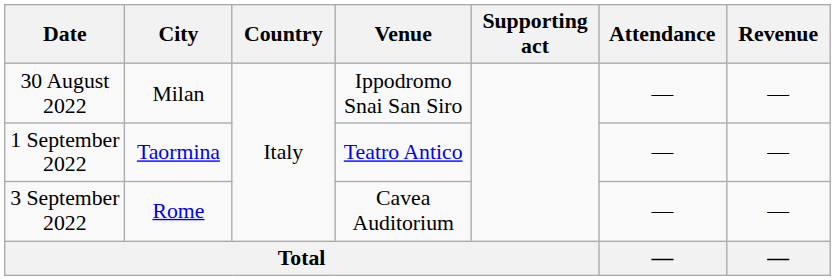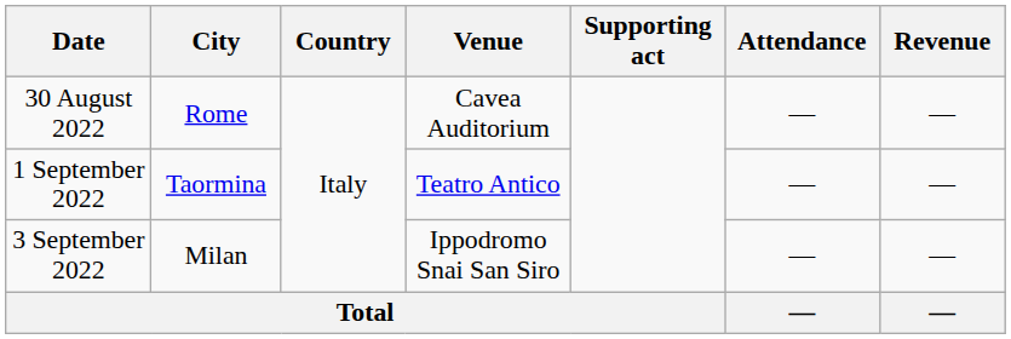30 August 2022 | City: Milan -> Rome
30 August 2022 | Venue: Ippodromo Snai San Siro -> Cavea Auditorium
3 September 2022 | City: Rome -> Milan
3 September 2022 | Venue: Cavea Auditorium -> Ippodromo Snai San Siro
